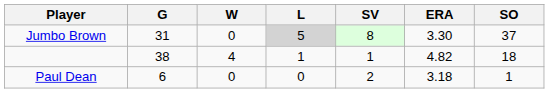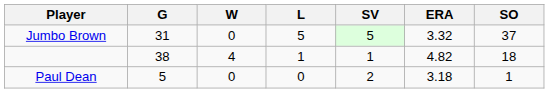Jumbo Brown | L: lightgrey background -> no background
Jumbo Brown | SV: 8 -> 5
Jumbo Brown | ERA: 3.30 -> 3.32
Paul Dean | G: 6 -> 5
